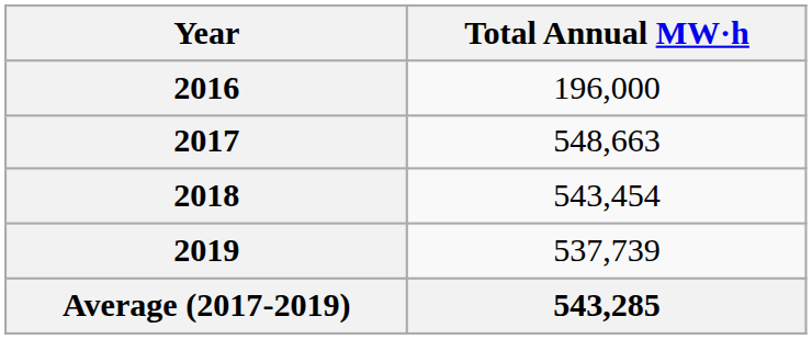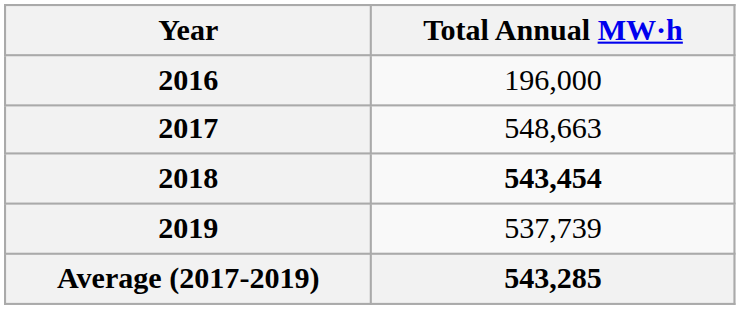2018 | Total Annual MW·h: normal -> bold
